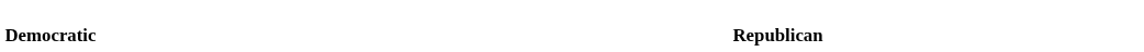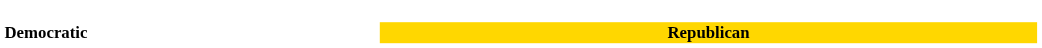Democratic | 39: no background -> gold background
